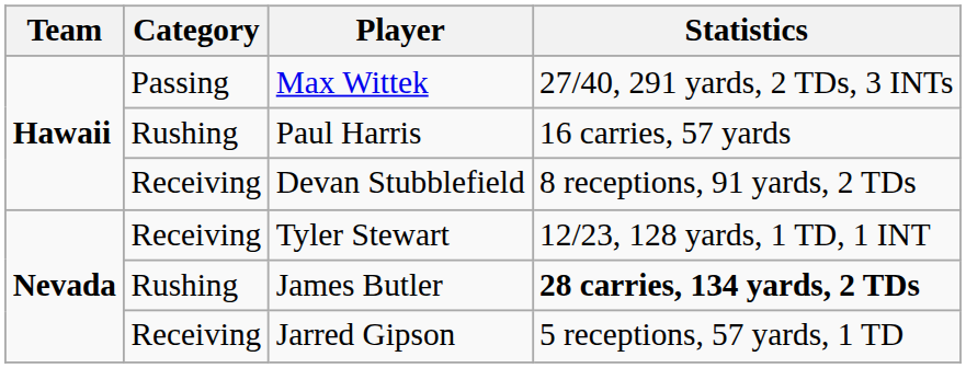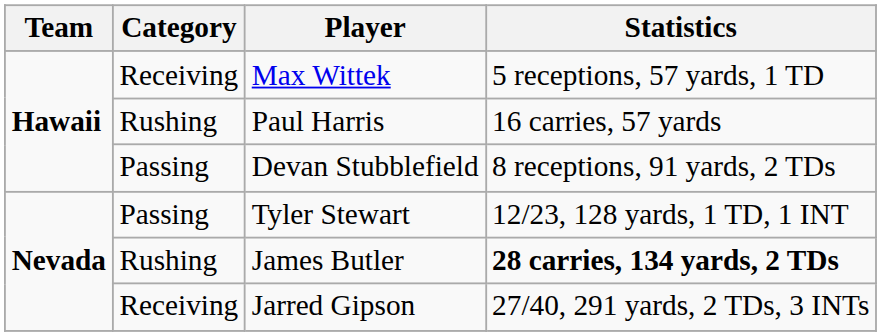Max Wittek | Category: Passing -> Receiving
Max Wittek | Statistics: 27/40, 291 yards, 2 TDs, 3 INTs -> 5 receptions, 57 yards, 1 TD
Devan Stubblefield | Category: Receiving -> Passing
Tyler Stewart | Category: Receiving -> Passing
Jarred Gipson | Statistics: 5 receptions, 57 yards, 1 TD -> 27/40, 291 yards, 2 TDs, 3 INTs
